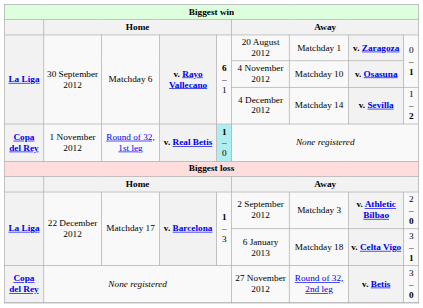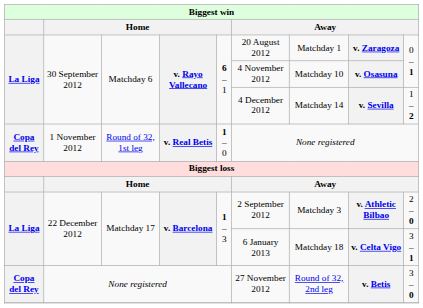1 November 2012 | column 5: paleturquoise background -> no background
